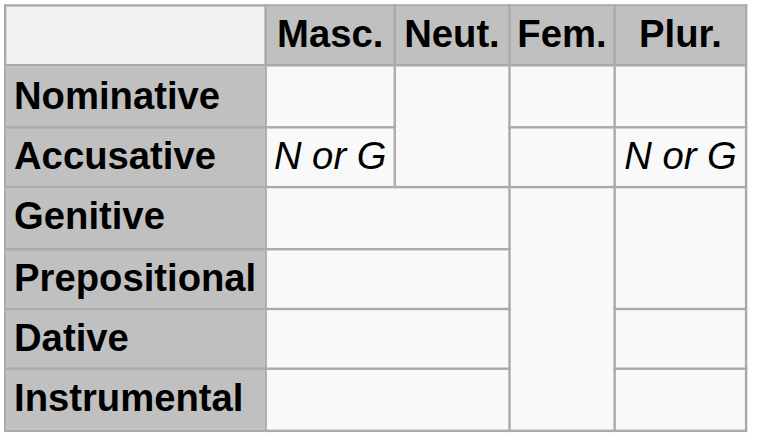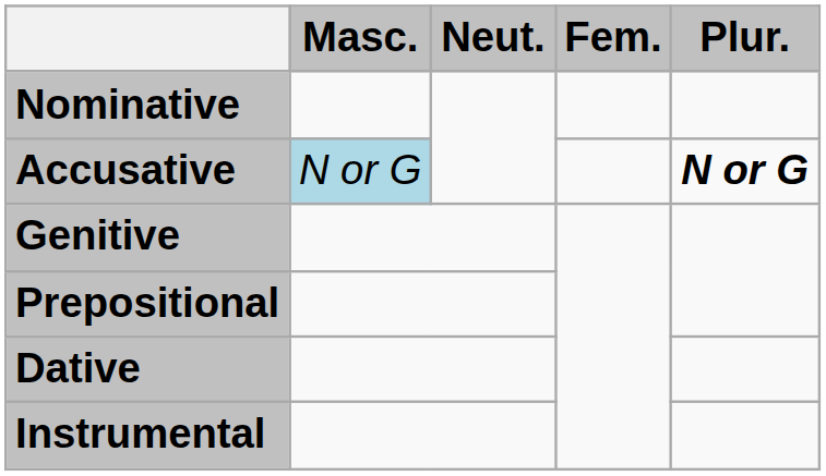Accusative | Masc.: no background -> lightblue background
Accusative | Plur.: normal -> bold
